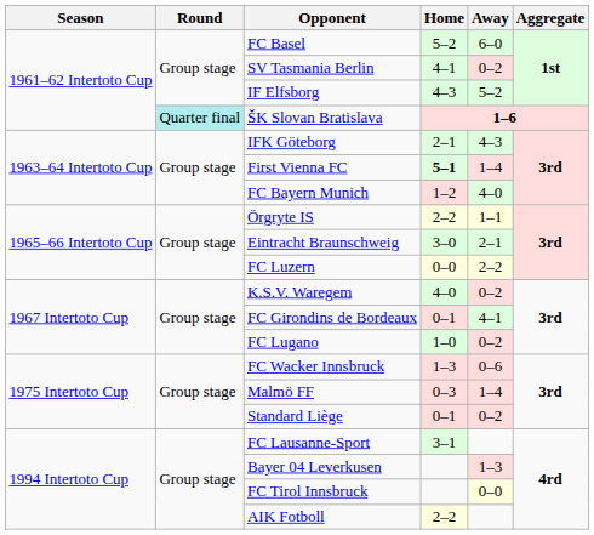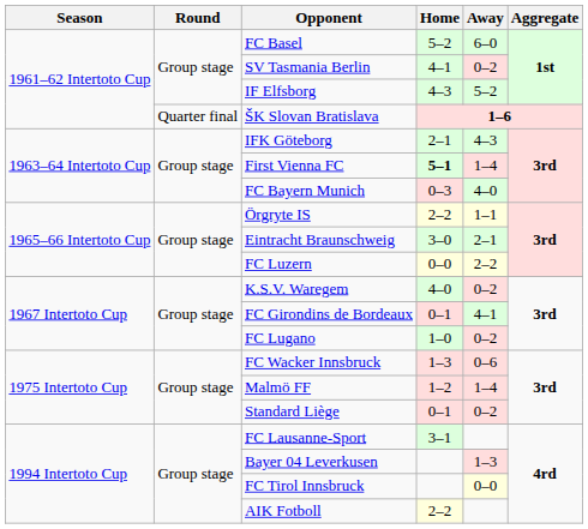ŠK Slovan Bratislava | Round: paleturquoise background -> no background
FC Bayern Munich | Home: 1–2 -> 0–3
Malmö FF | Home: 0–3 -> 1–2
